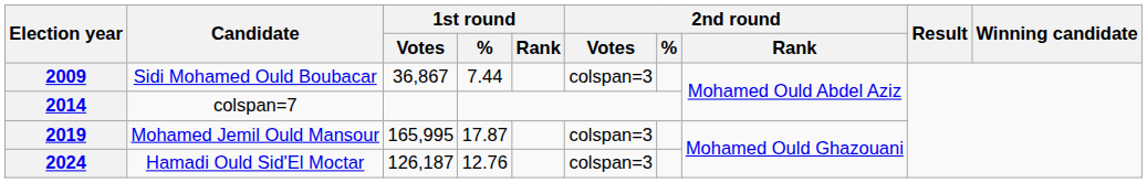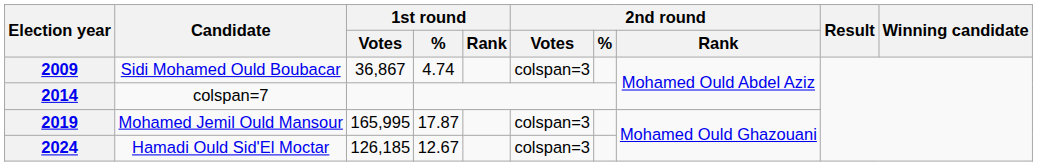2009 | 1st round / %: 7.44 -> 4.74
2024 | 1st round / Votes: 126,187 -> 126,185
2024 | 1st round / %: 12.76 -> 12.67
